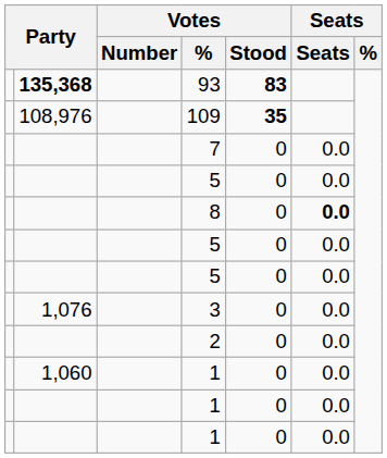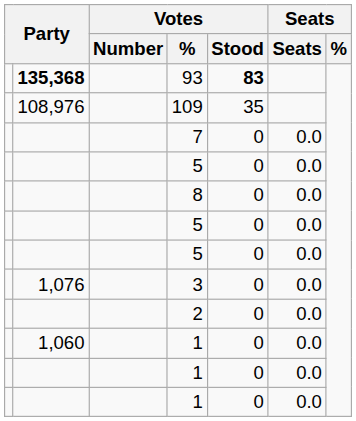109 | Votes / Stood: bold -> normal
8 | column 6: bold -> normal
